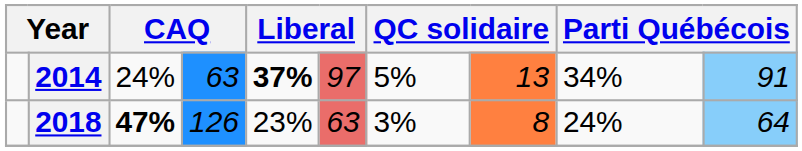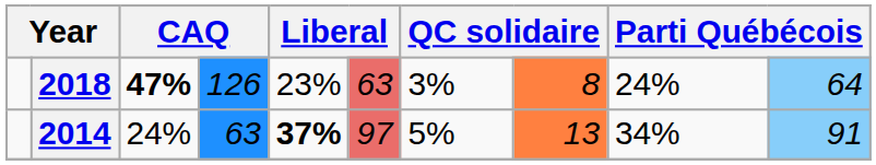rows swapped: 2018 <-> 2014
